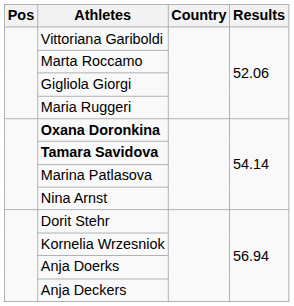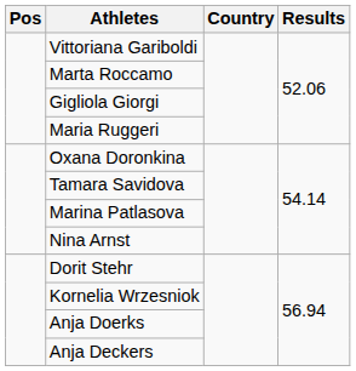Oxana Doronkina | Athletes: bold -> normal
Tamara Savidova | Athletes: bold -> normal
